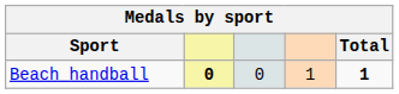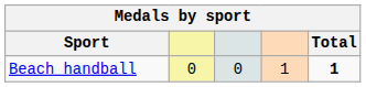Beach handball | column 2: bold -> normal
